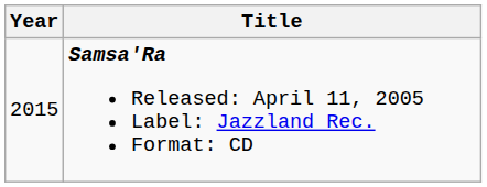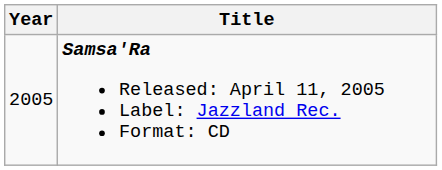row 2 | Year: 2015 -> 2005
